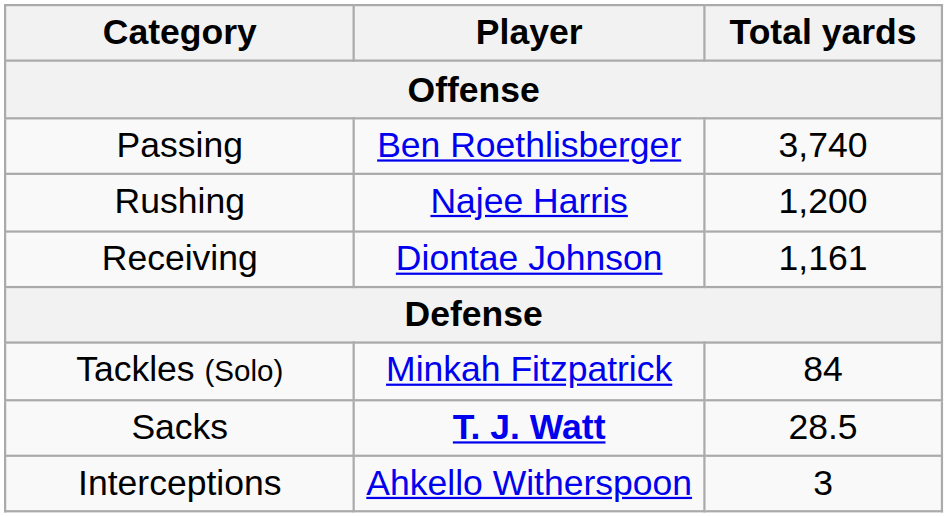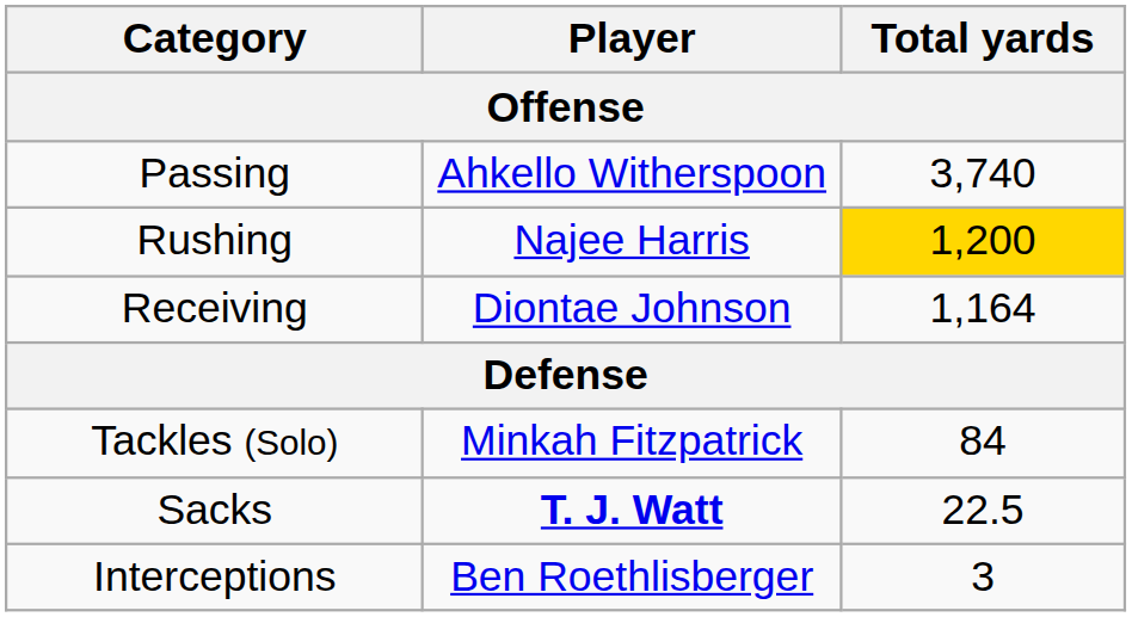Passing | Player: Ben Roethlisberger -> Ahkello Witherspoon
Rushing | Total yards: no background -> gold background
Receiving | Total yards: 1,161 -> 1,164
Sacks | Total yards: 28.5 -> 22.5
Interceptions | Player: Ahkello Witherspoon -> Ben Roethlisberger
